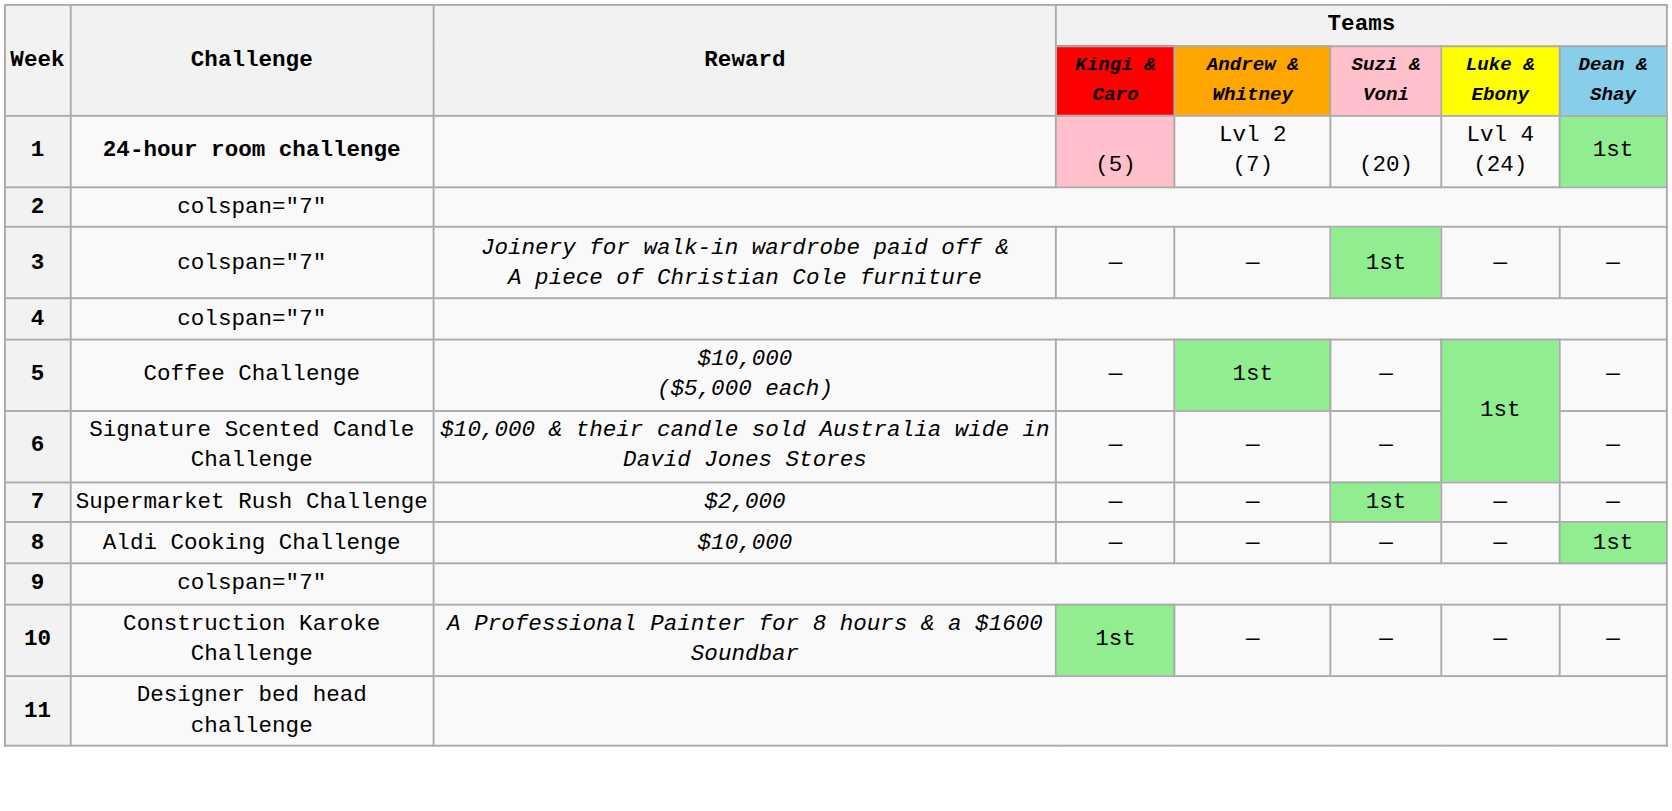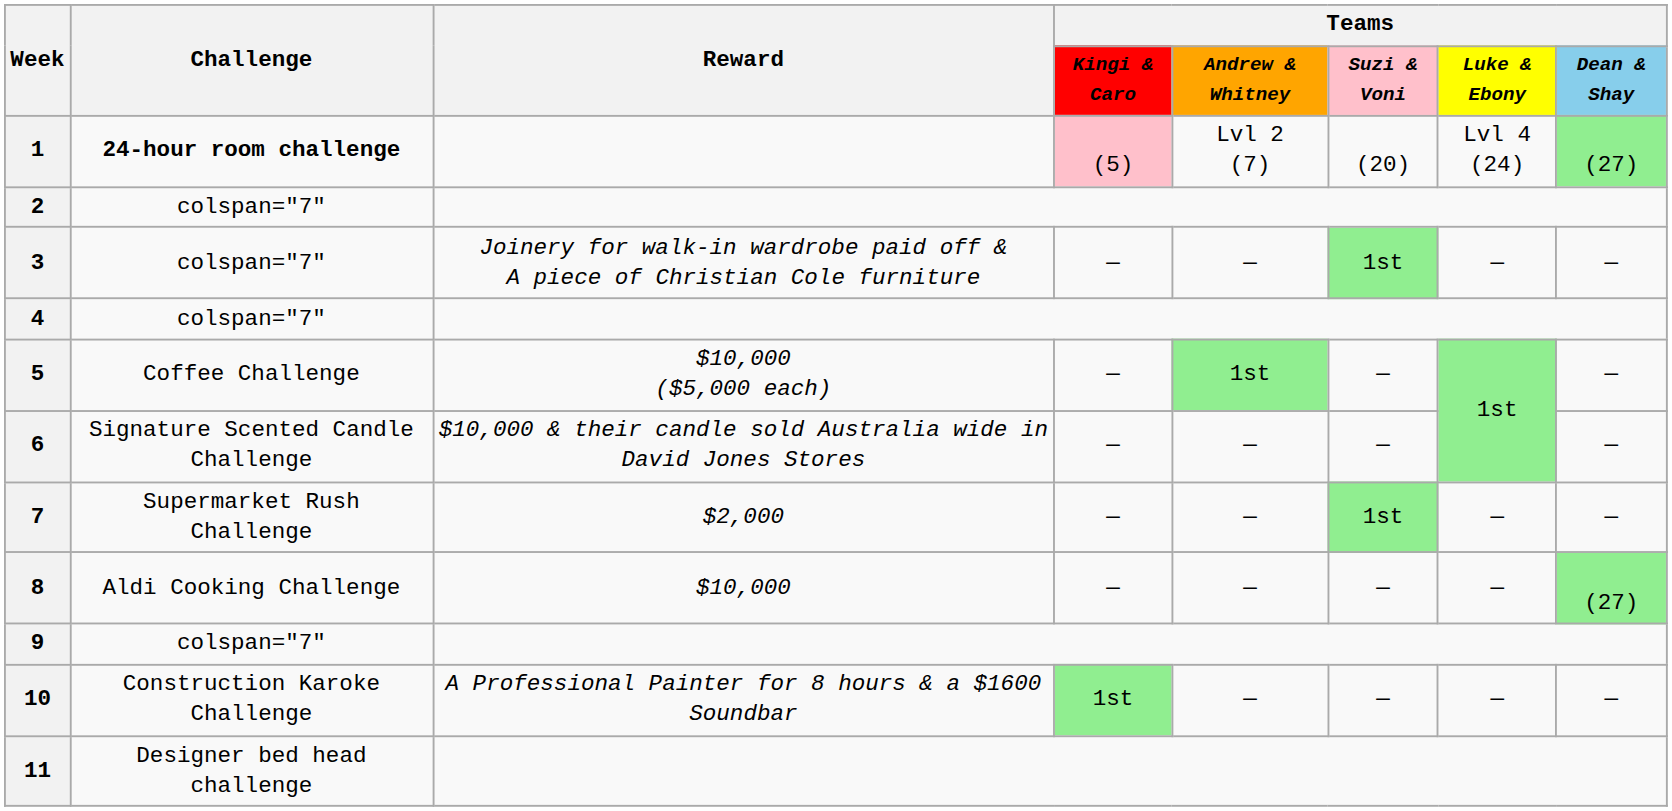1 | Teams / Dean & Shay: 1st -> (27)
8 | Teams / Dean & Shay: 1st -> (27)
